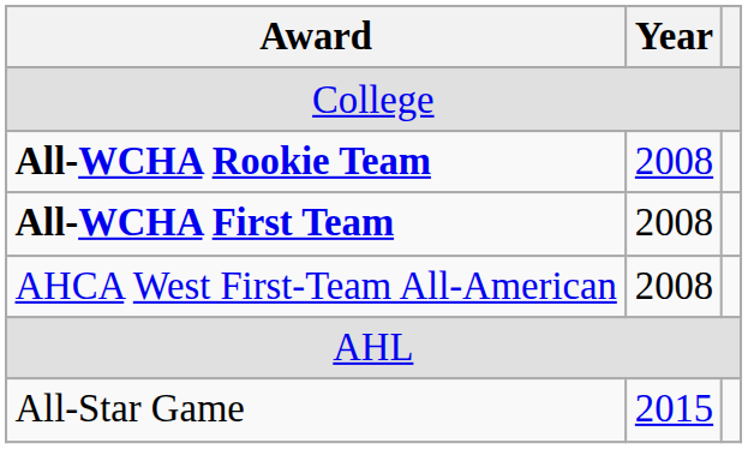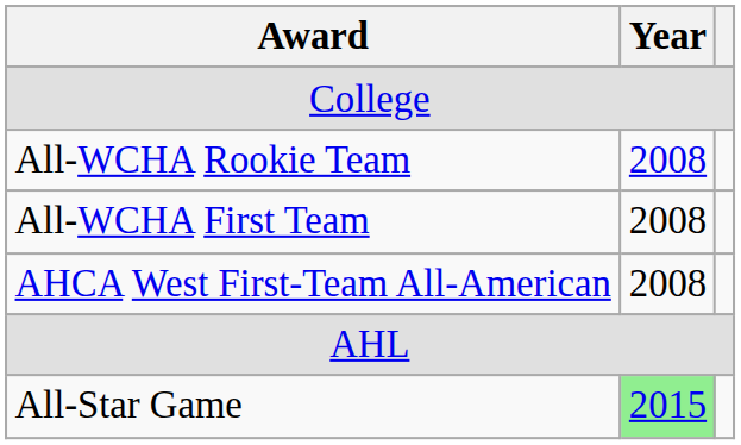All-WCHA Rookie Team | Award: bold -> normal
All-WCHA First Team | Award: bold -> normal
All-Star Game | Year: no background -> lightgreen background
